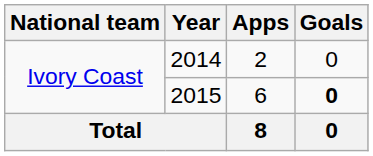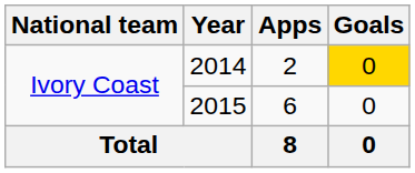2014 | Goals: no background -> gold background
2015 | Goals: bold -> normal
